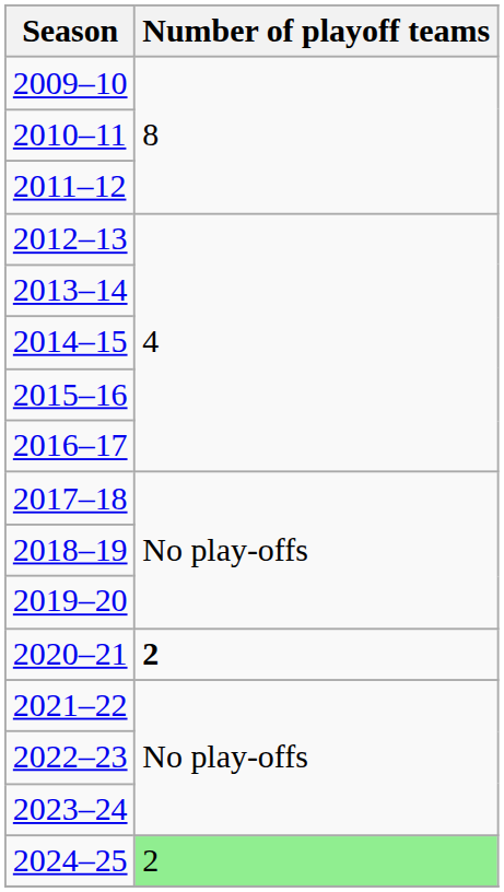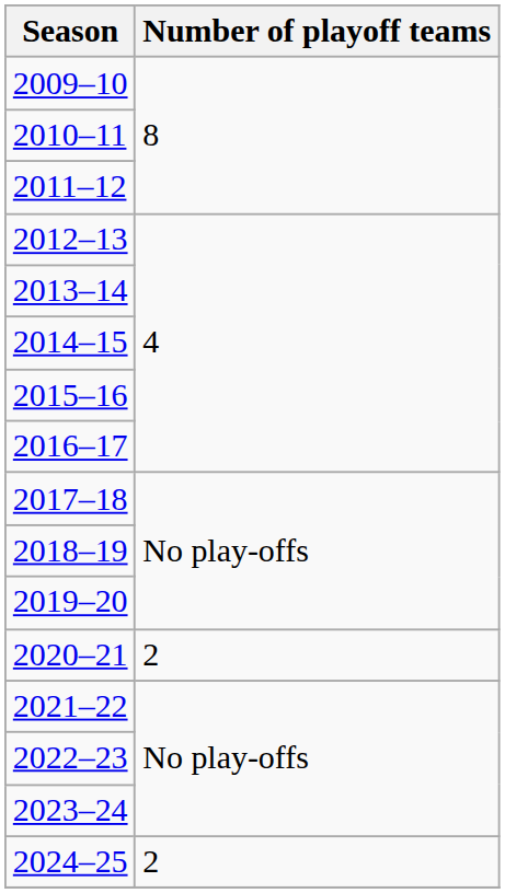2020–21 | Number of playoff teams: bold -> normal
2024–25 | Number of playoff teams: lightgreen background -> no background
